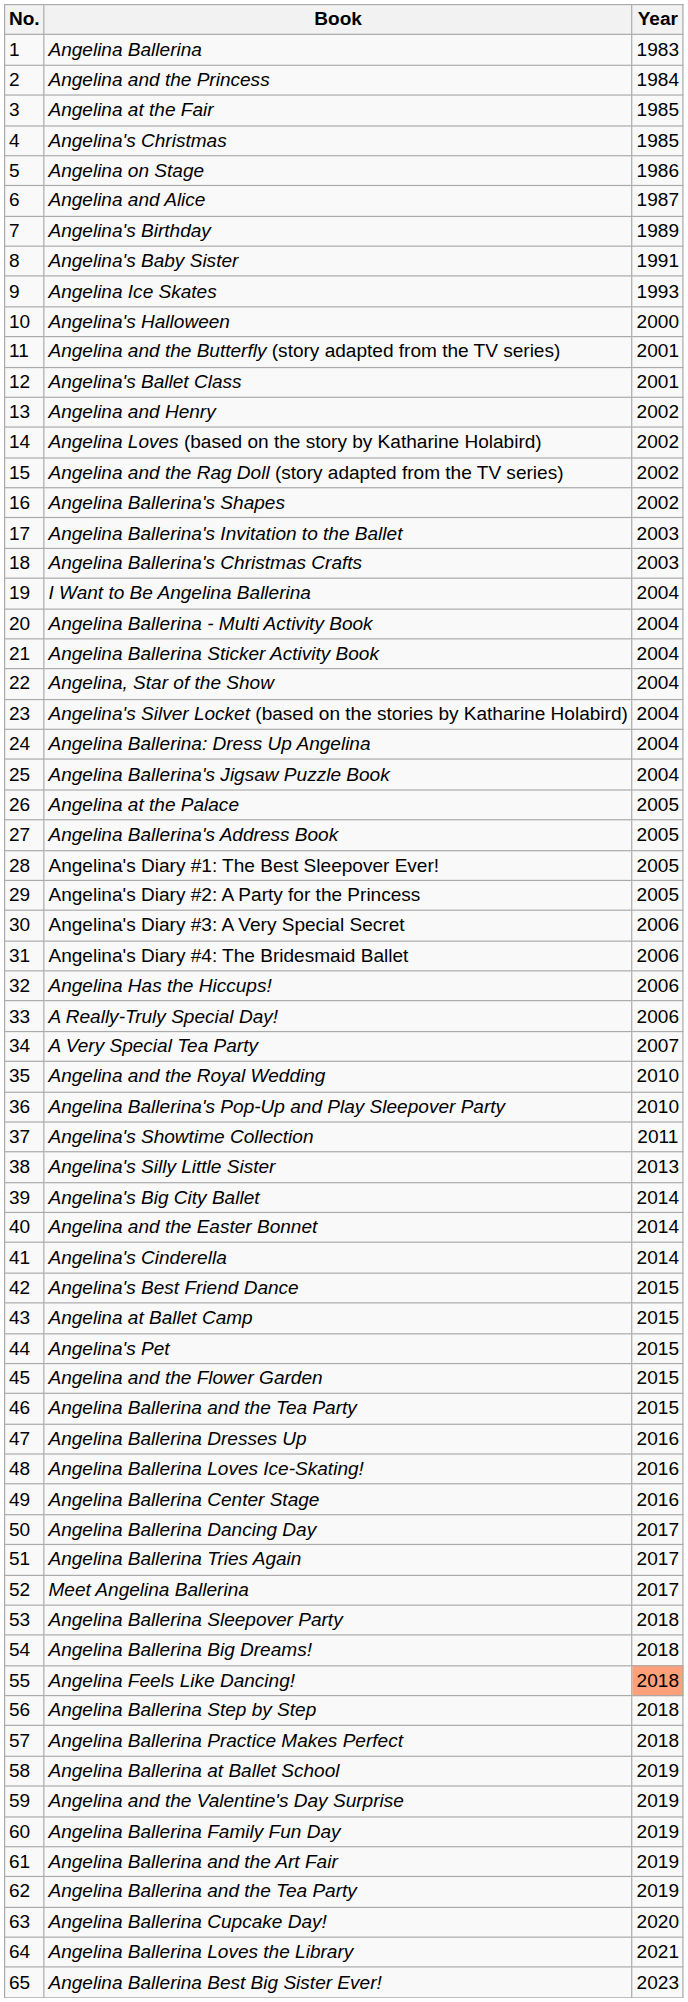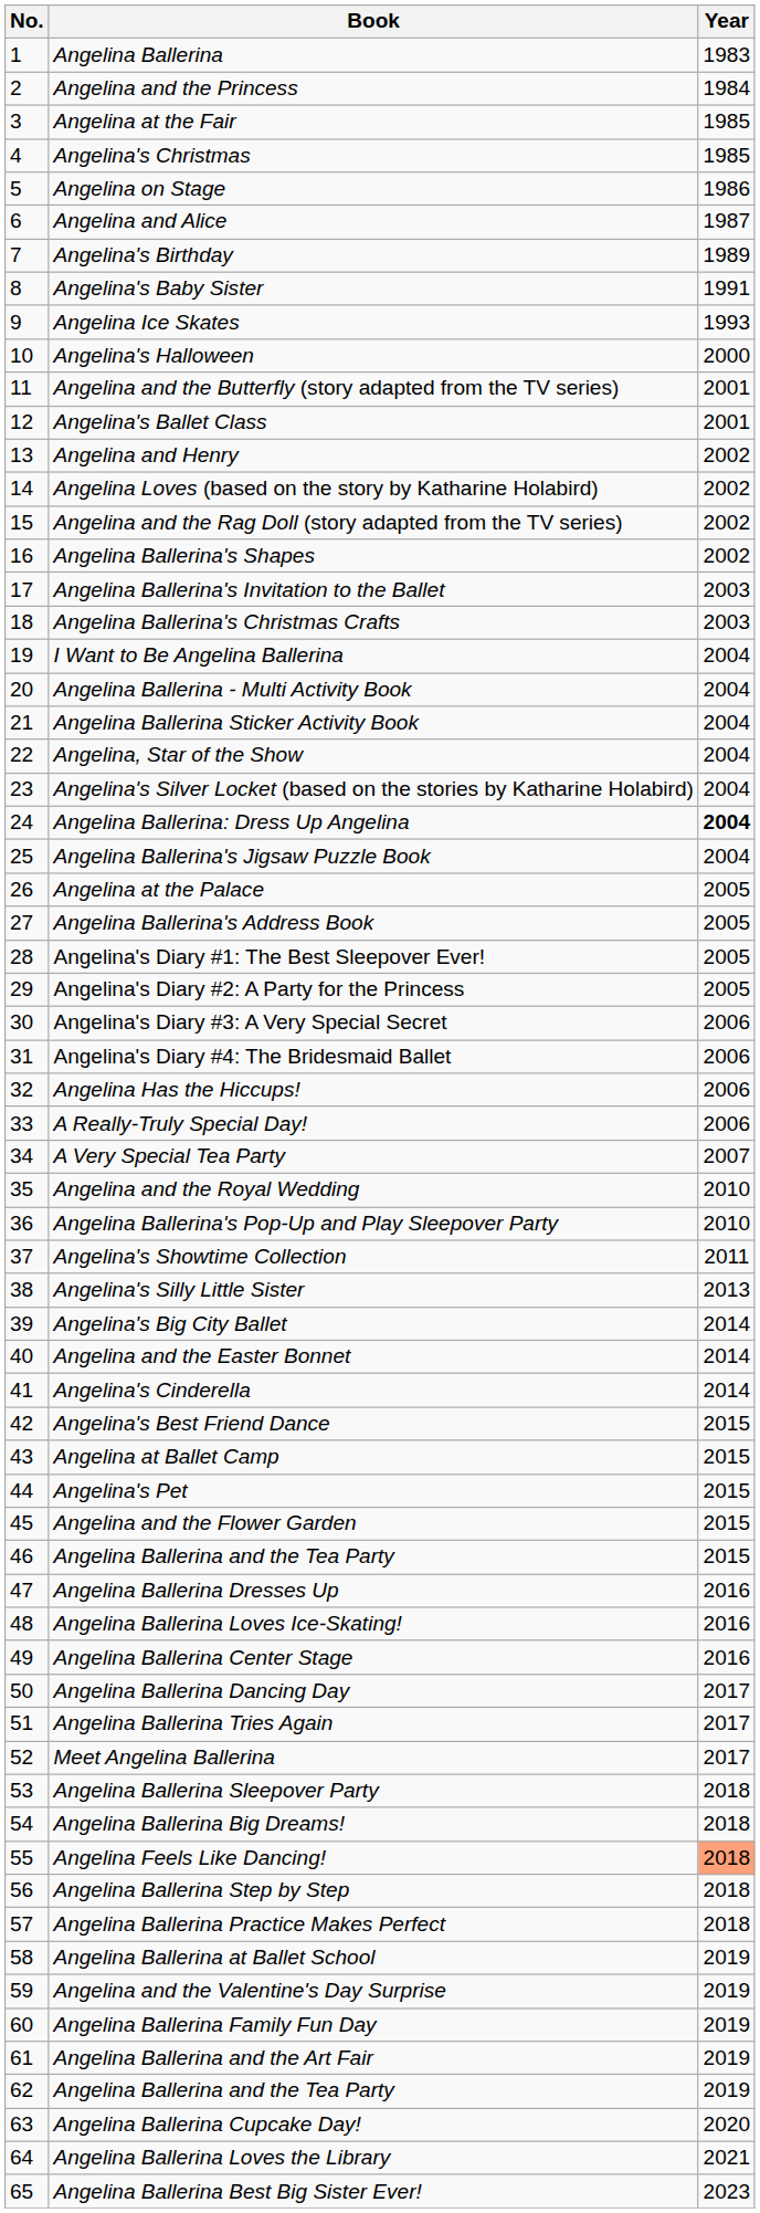Angelina Ballerina: Dress Up Angelina | Year: normal -> bold
